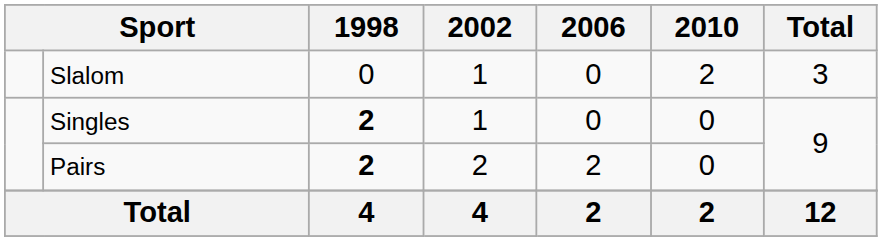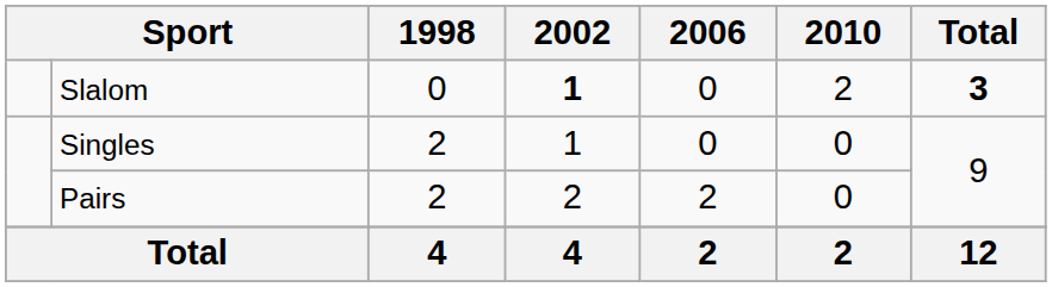Slalom | 2002: normal -> bold
Slalom | Total: normal -> bold
Singles | 1998: bold -> normal
Pairs | 1998: bold -> normal
